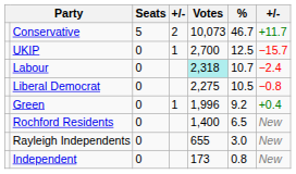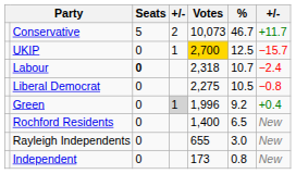UKIP | Votes: no background -> gold background
Labour | Seats: normal -> bold
Labour | Votes: paleturquoise background -> no background
Green | column 4: no background -> lightgrey background
